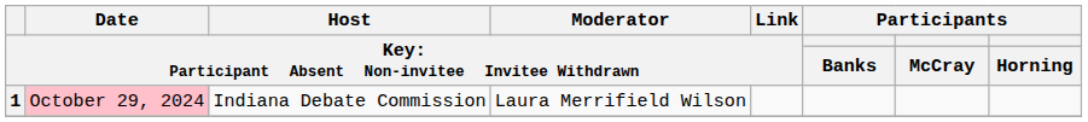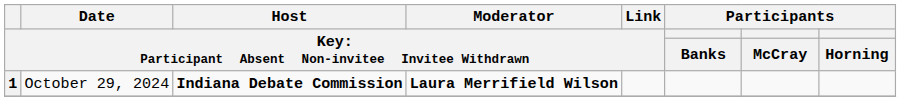1 | column 2: pink background -> no background
1 | column 3: normal -> bold
1 | column 4: normal -> bold
